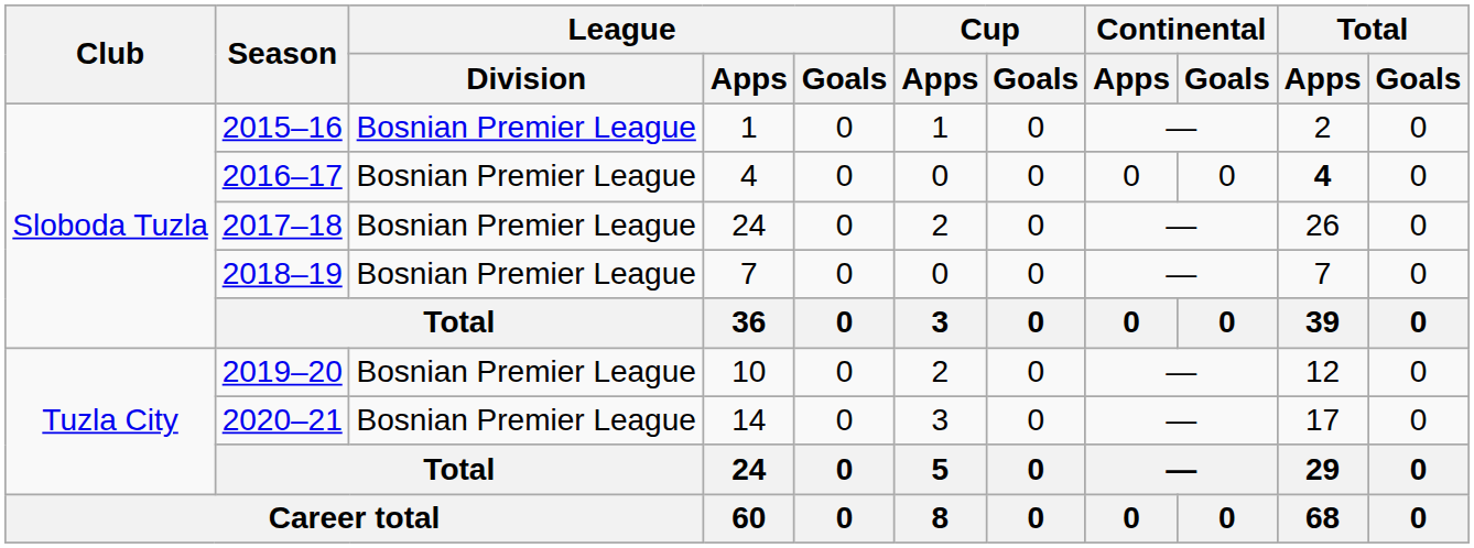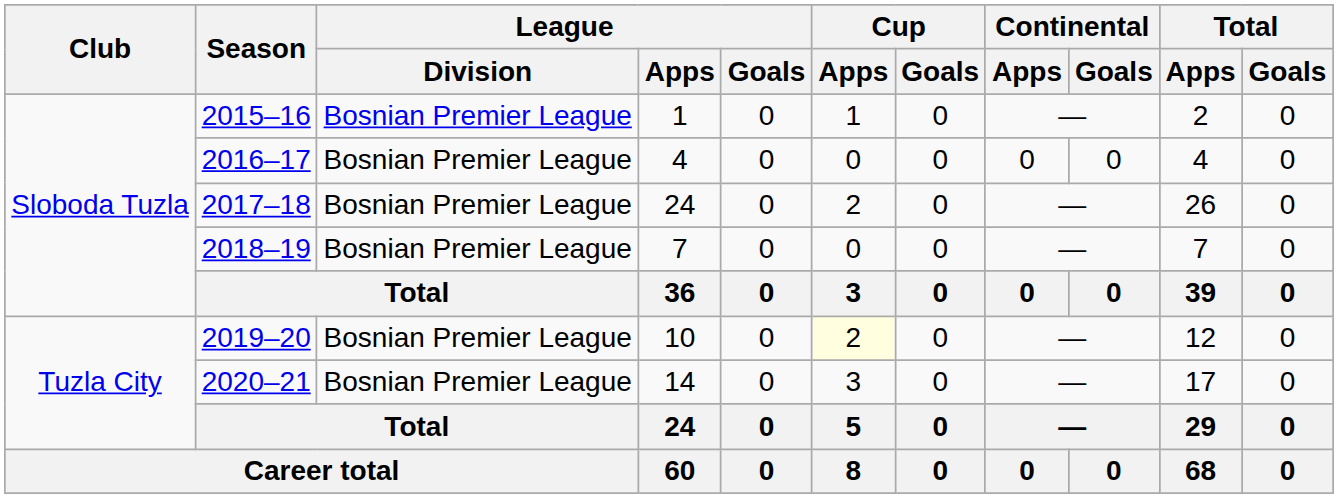2016–17 | Total / Apps: bold -> normal
2019–20 | Cup / Apps: no background -> lightyellow background
